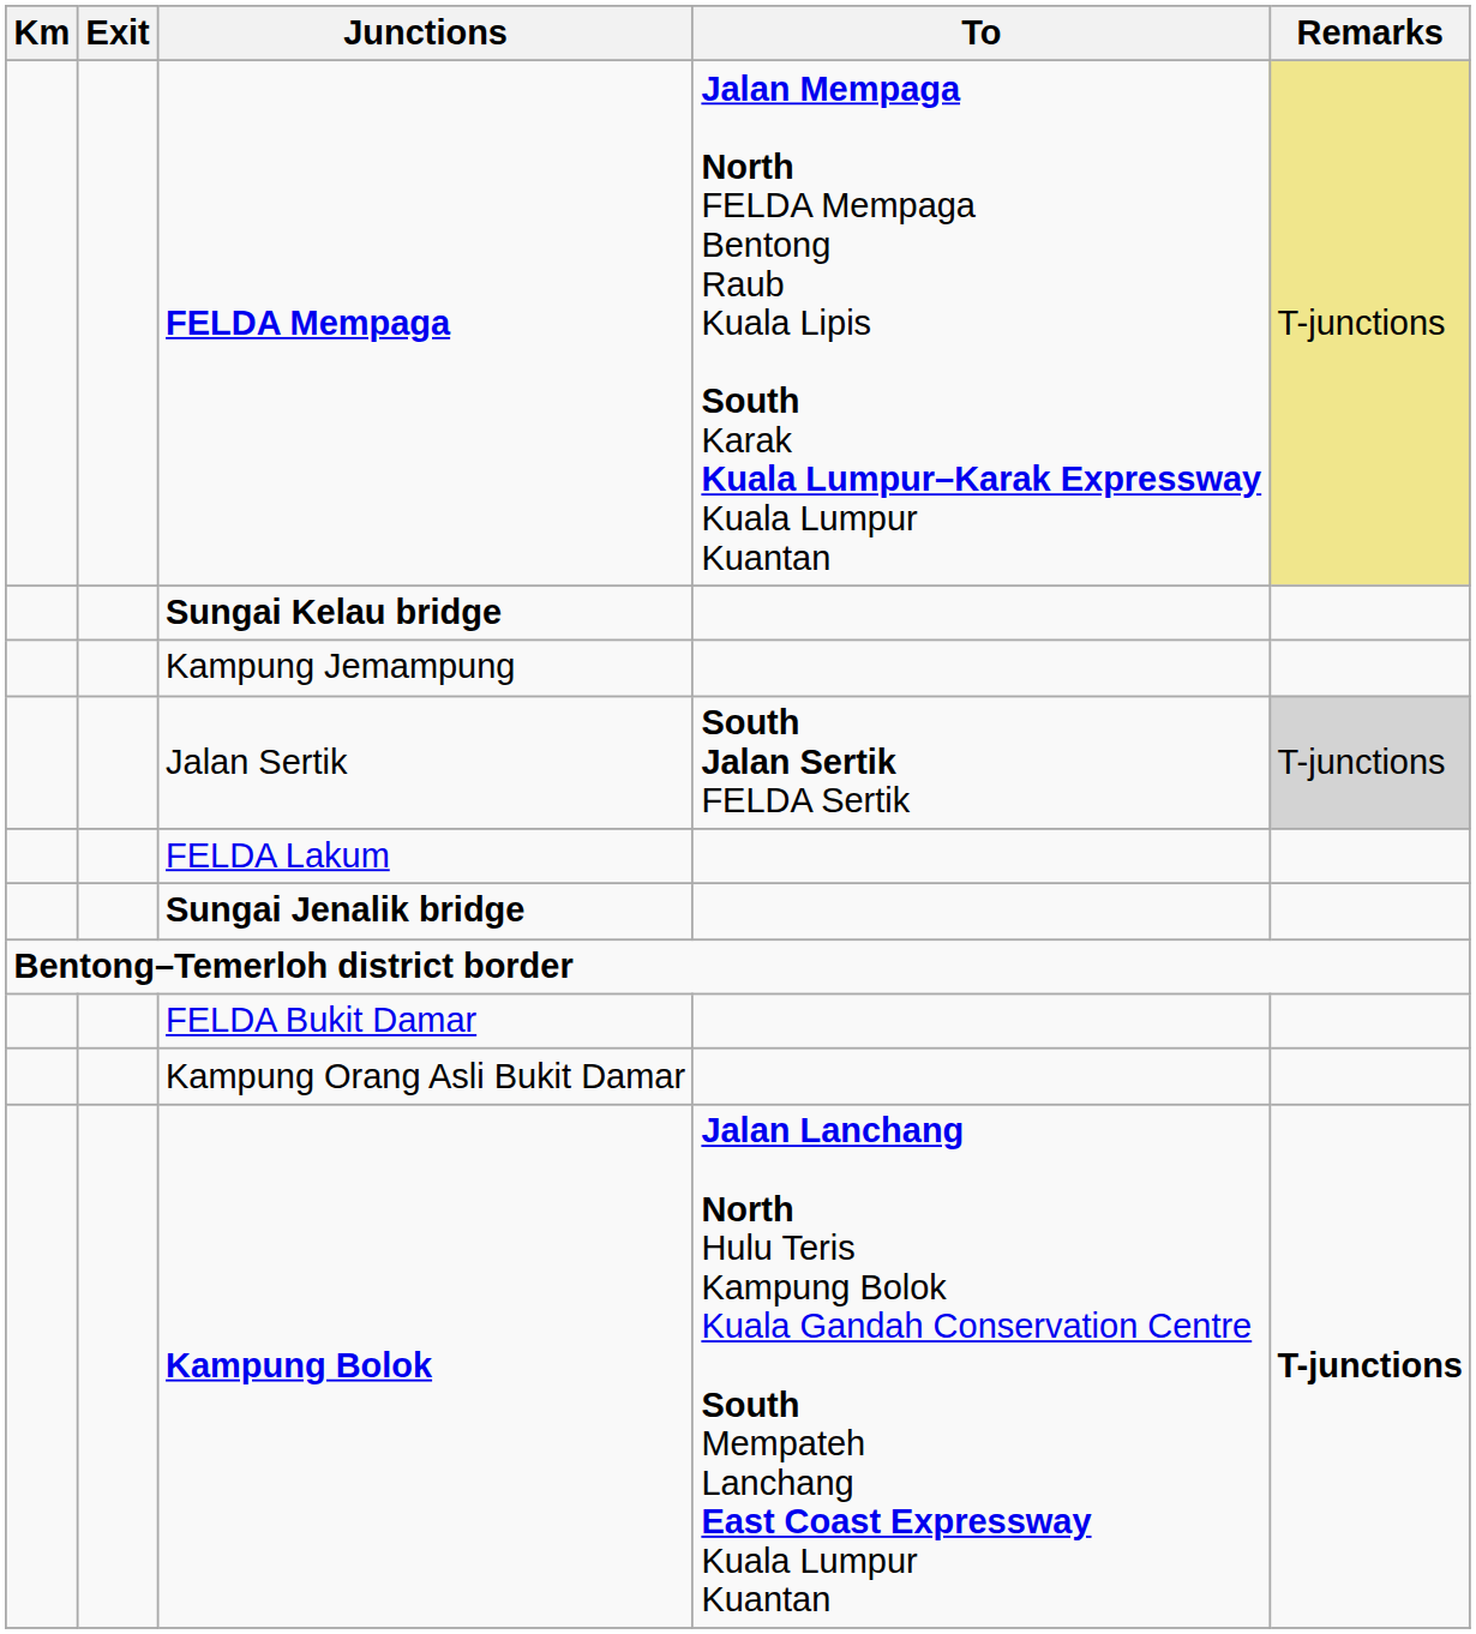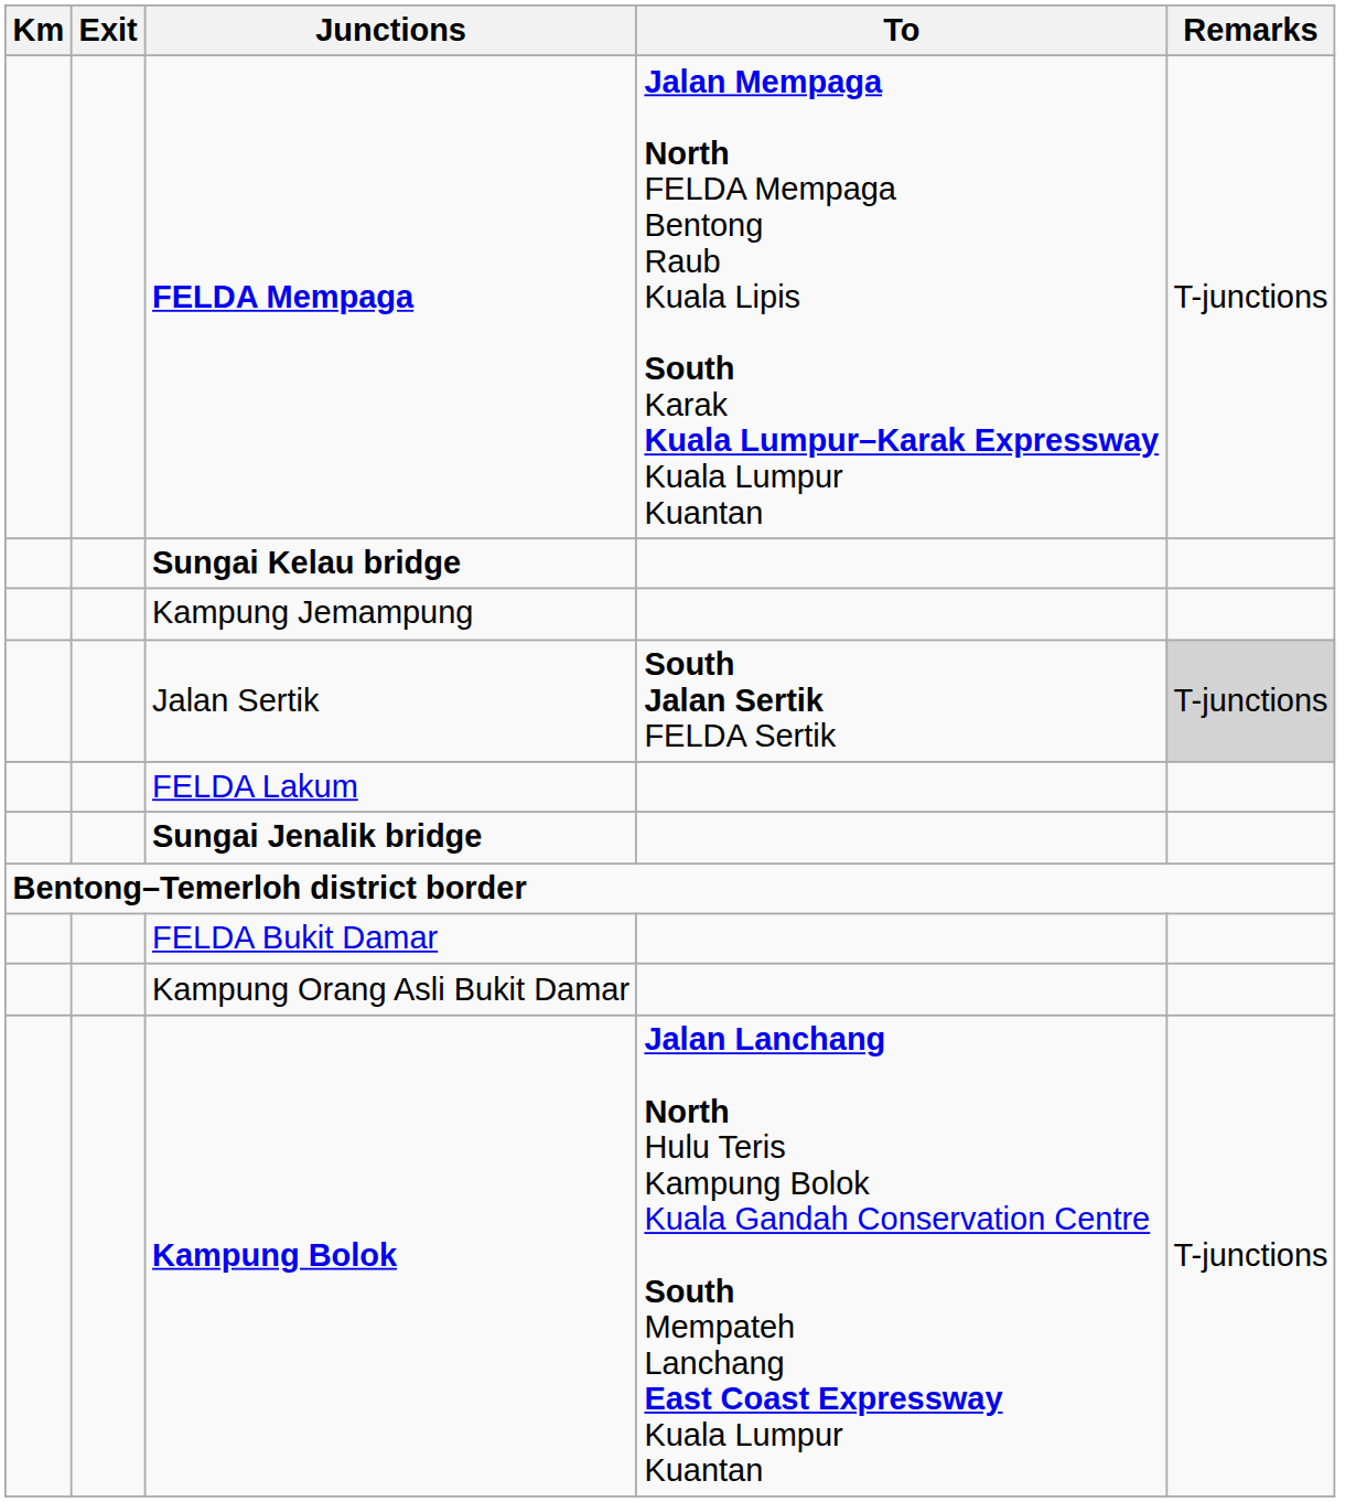FELDA Mempaga | Remarks: khaki background -> no background
Kampung Bolok | Remarks: bold -> normal
